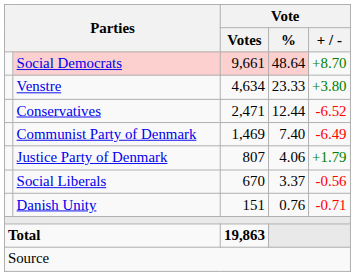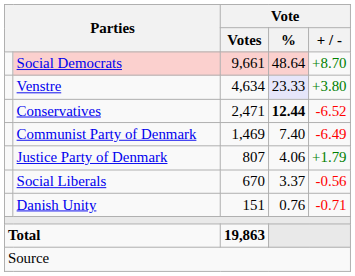Venstre | Vote / %: no background -> lavender background
Conservatives | Vote / %: normal -> bold
